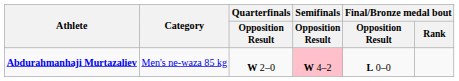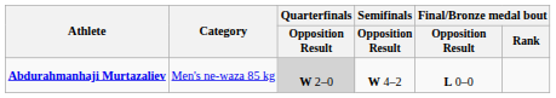Abdurahmanhaji Murtazaliev | Quarterfinals / Opposition Result: no background -> lightgrey background
Abdurahmanhaji Murtazaliev | Semifinals / Opposition Result: pink background -> no background
